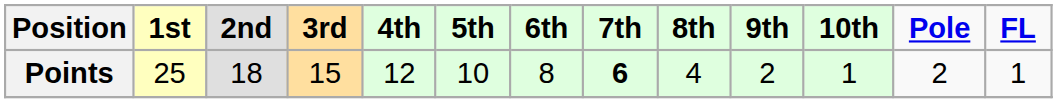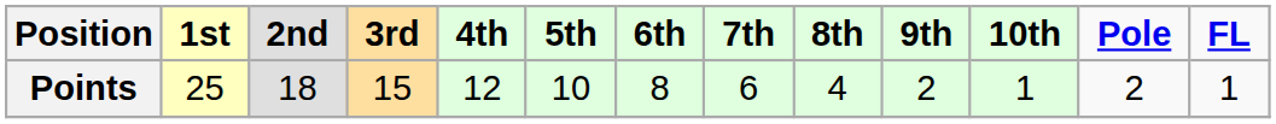Points | 7th: bold -> normal
